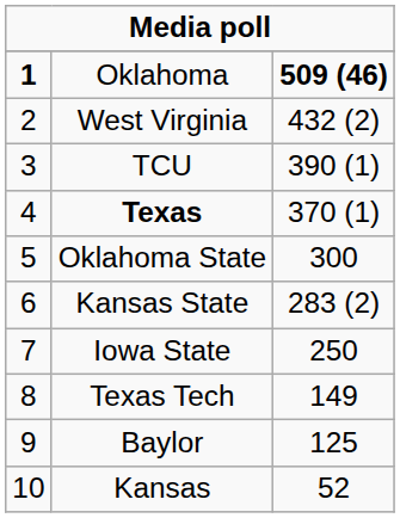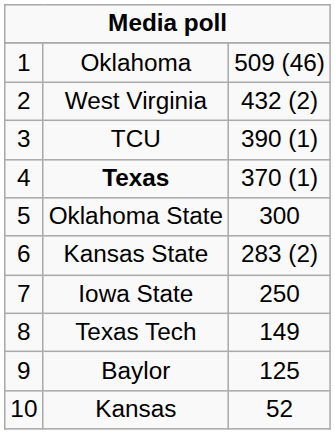Oklahoma | column 1: bold -> normal
Oklahoma | column 3: bold -> normal
